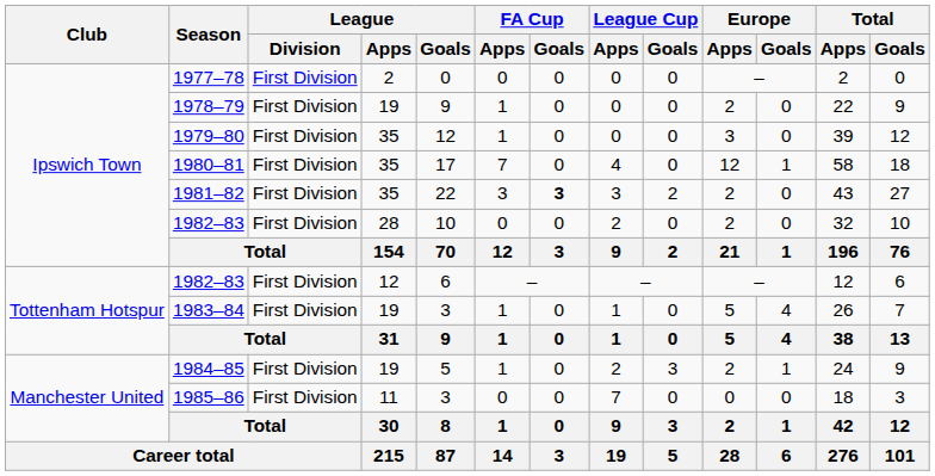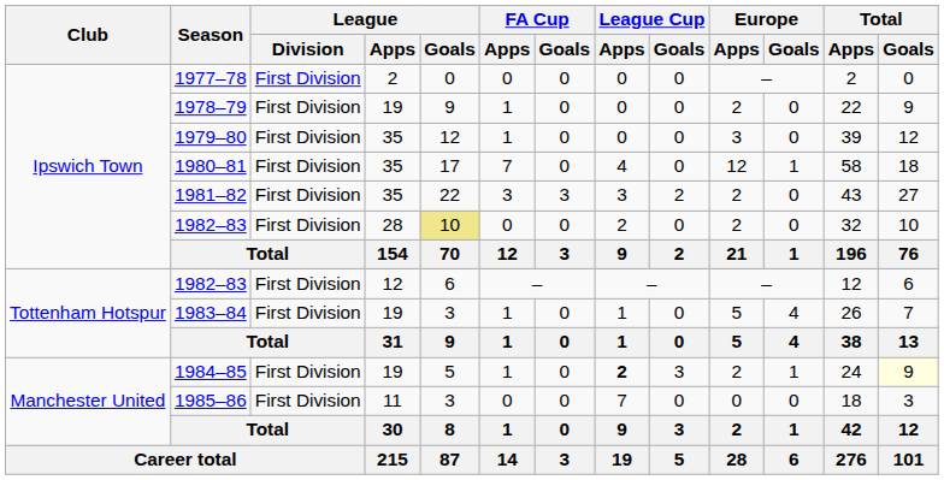1981–82 | FA Cup / Goals: bold -> normal
1982–83 / 28 | League / Goals: no background -> khaki background
1984–85 | League Cup / Apps: normal -> bold
1984–85 | Total / Goals: no background -> lightyellow background
